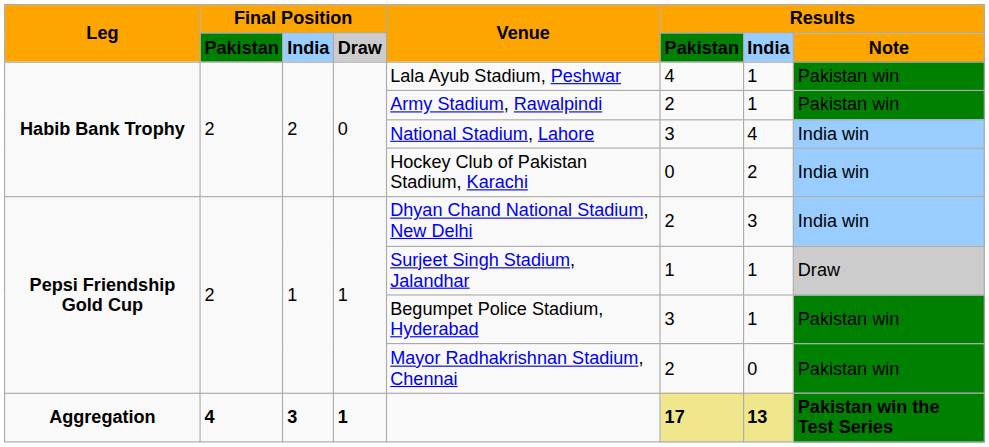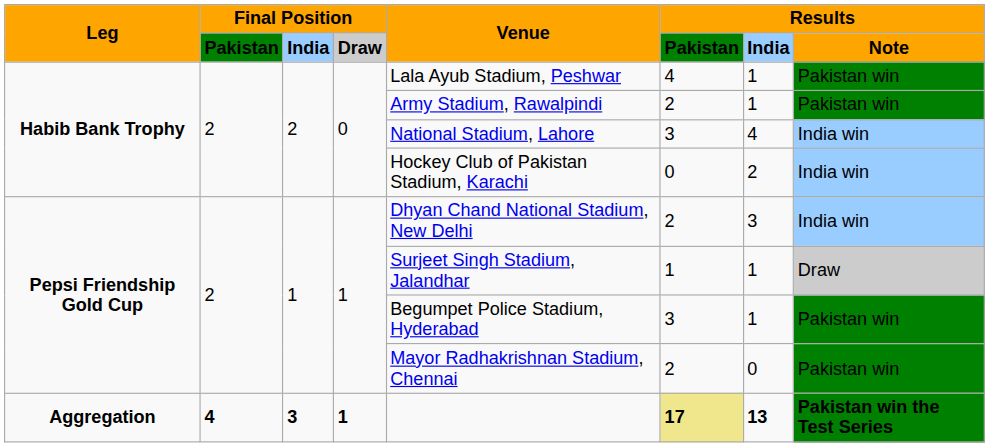Aggregation | Results / India: khaki background -> no background
